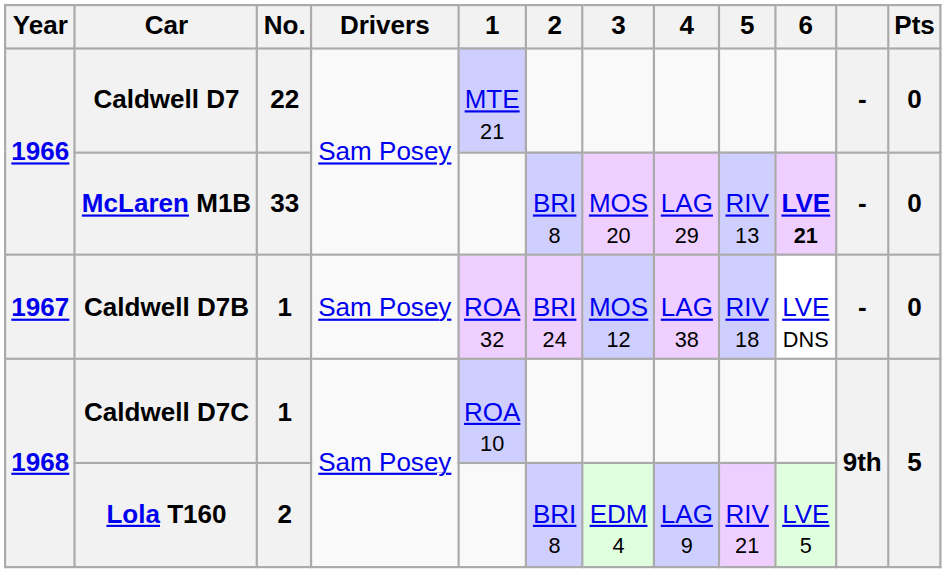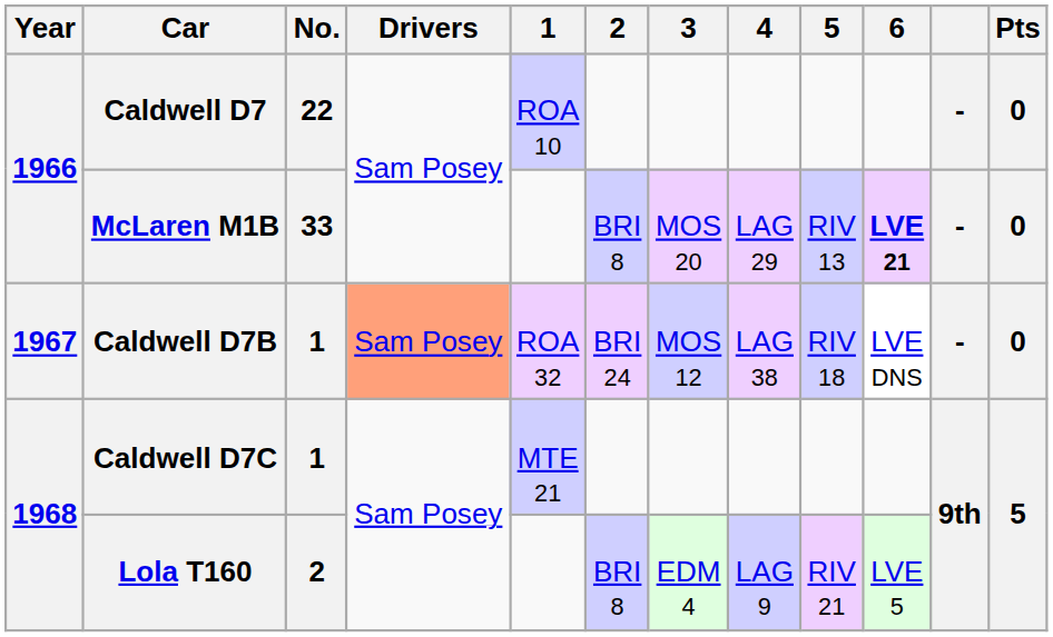Caldwell D7 | 1: MTE 21 -> ROA 10
Caldwell D7B | Drivers: no background -> lightsalmon background
Caldwell D7C | 1: ROA 10 -> MTE 21
